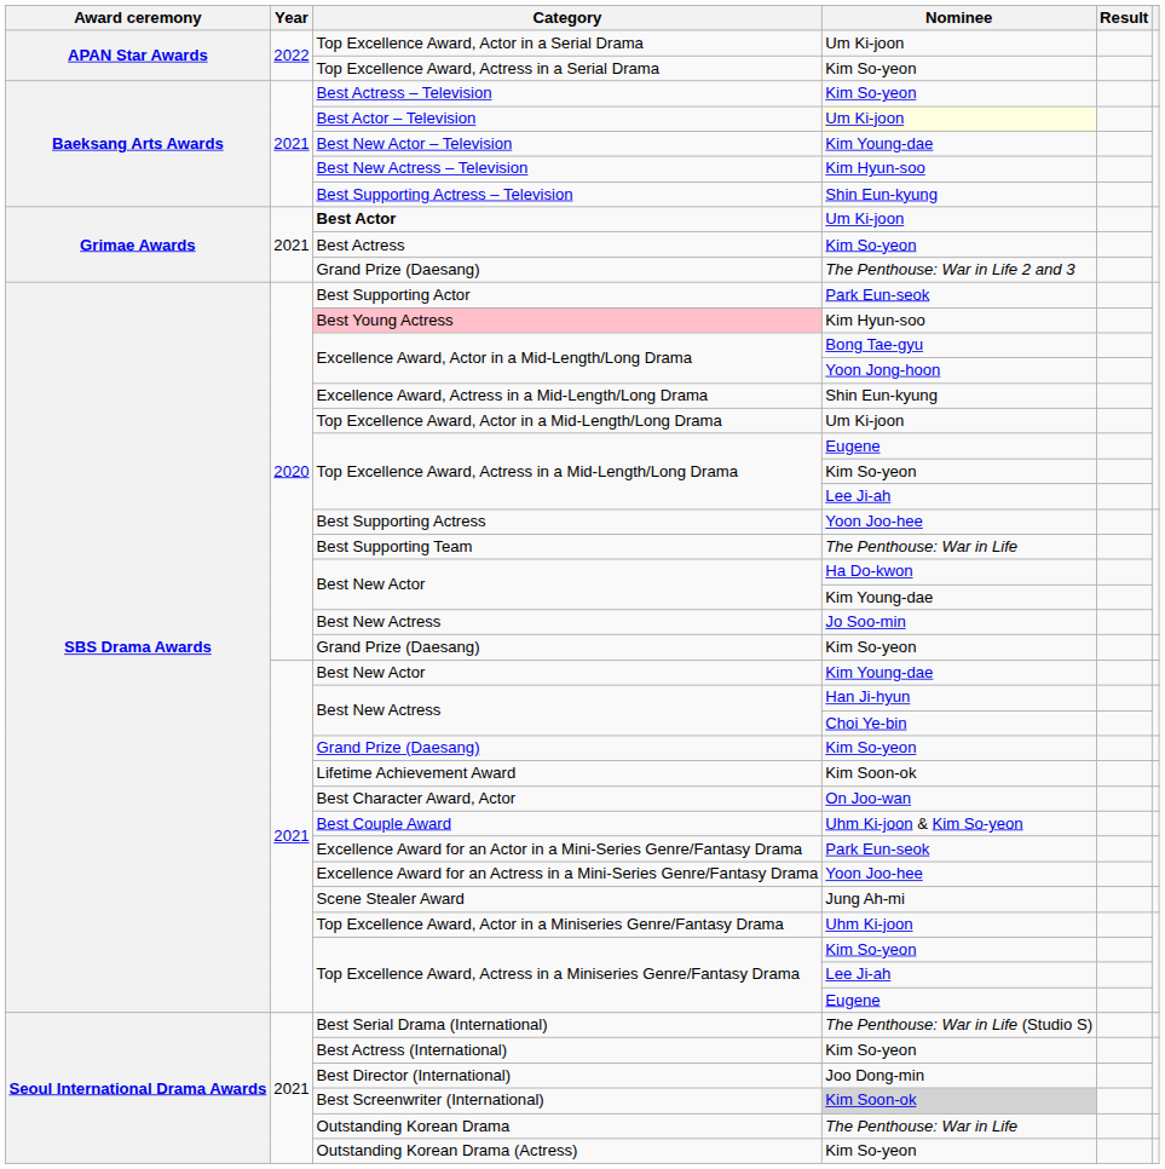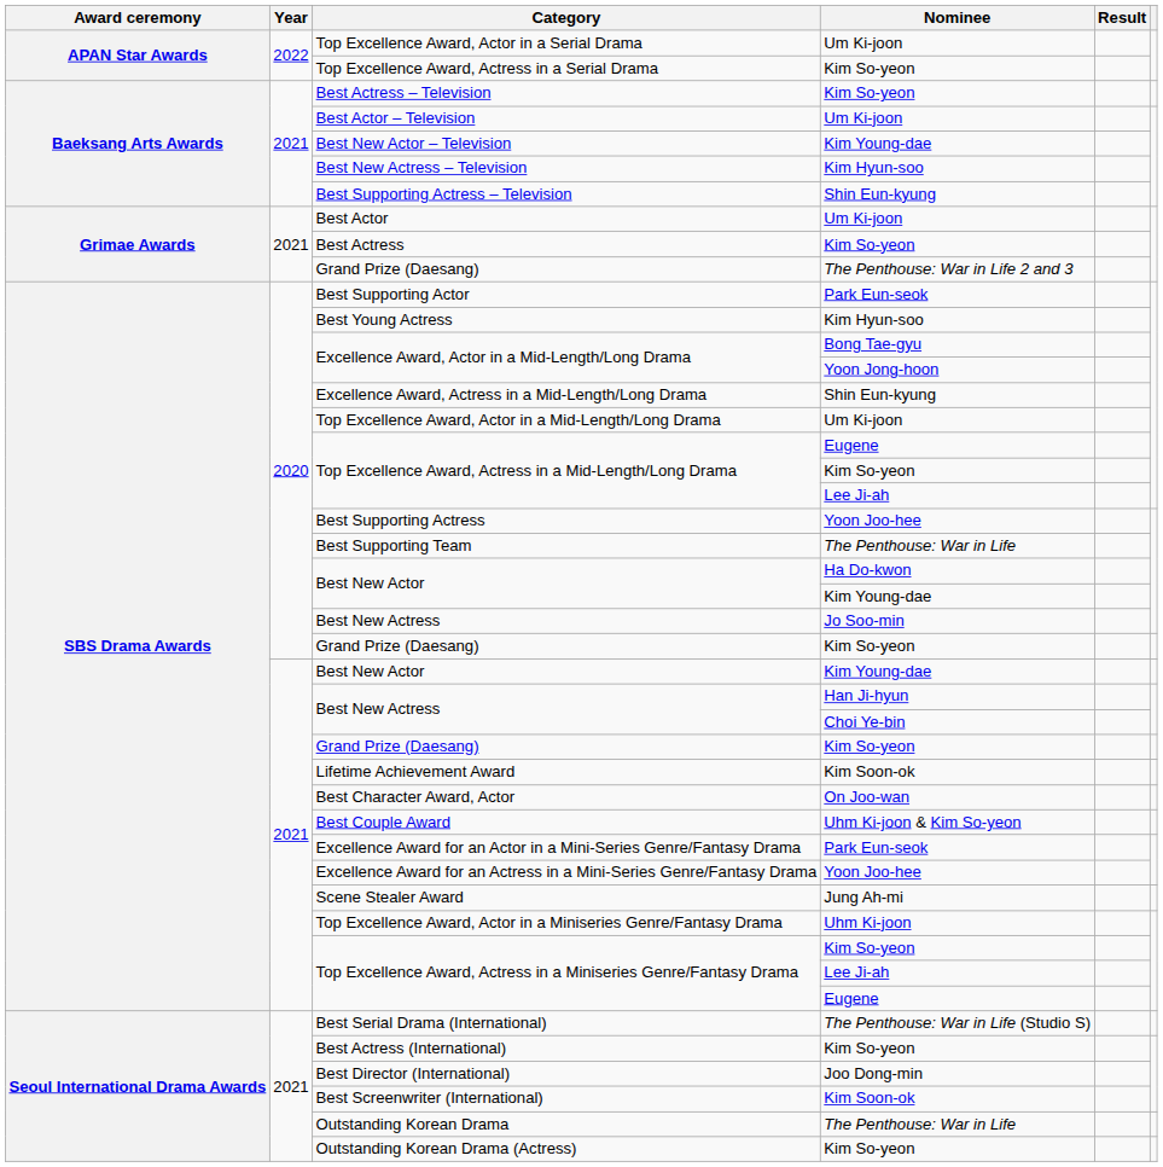Best Actor – Television | Nominee: lightyellow background -> no background
Best Actor | Category: bold -> normal
Best Young Actress | Category: pink background -> no background
Best Screenwriter (International) | Nominee: lightgrey background -> no background
